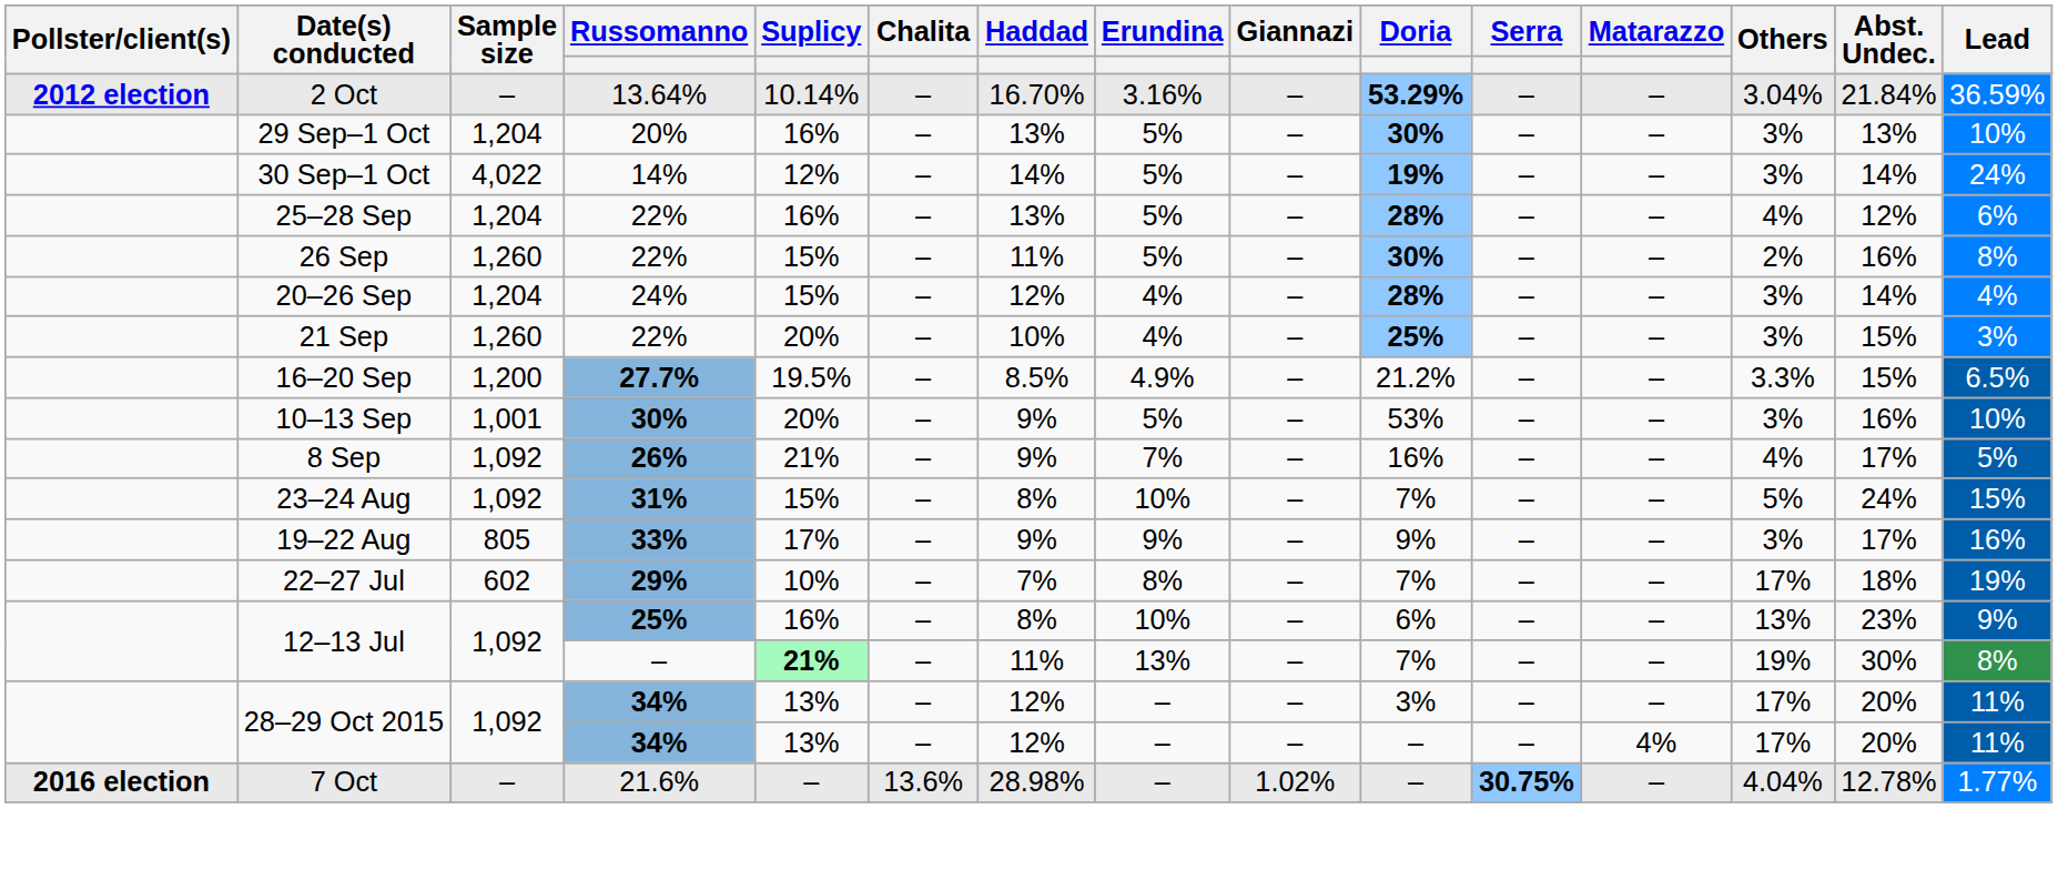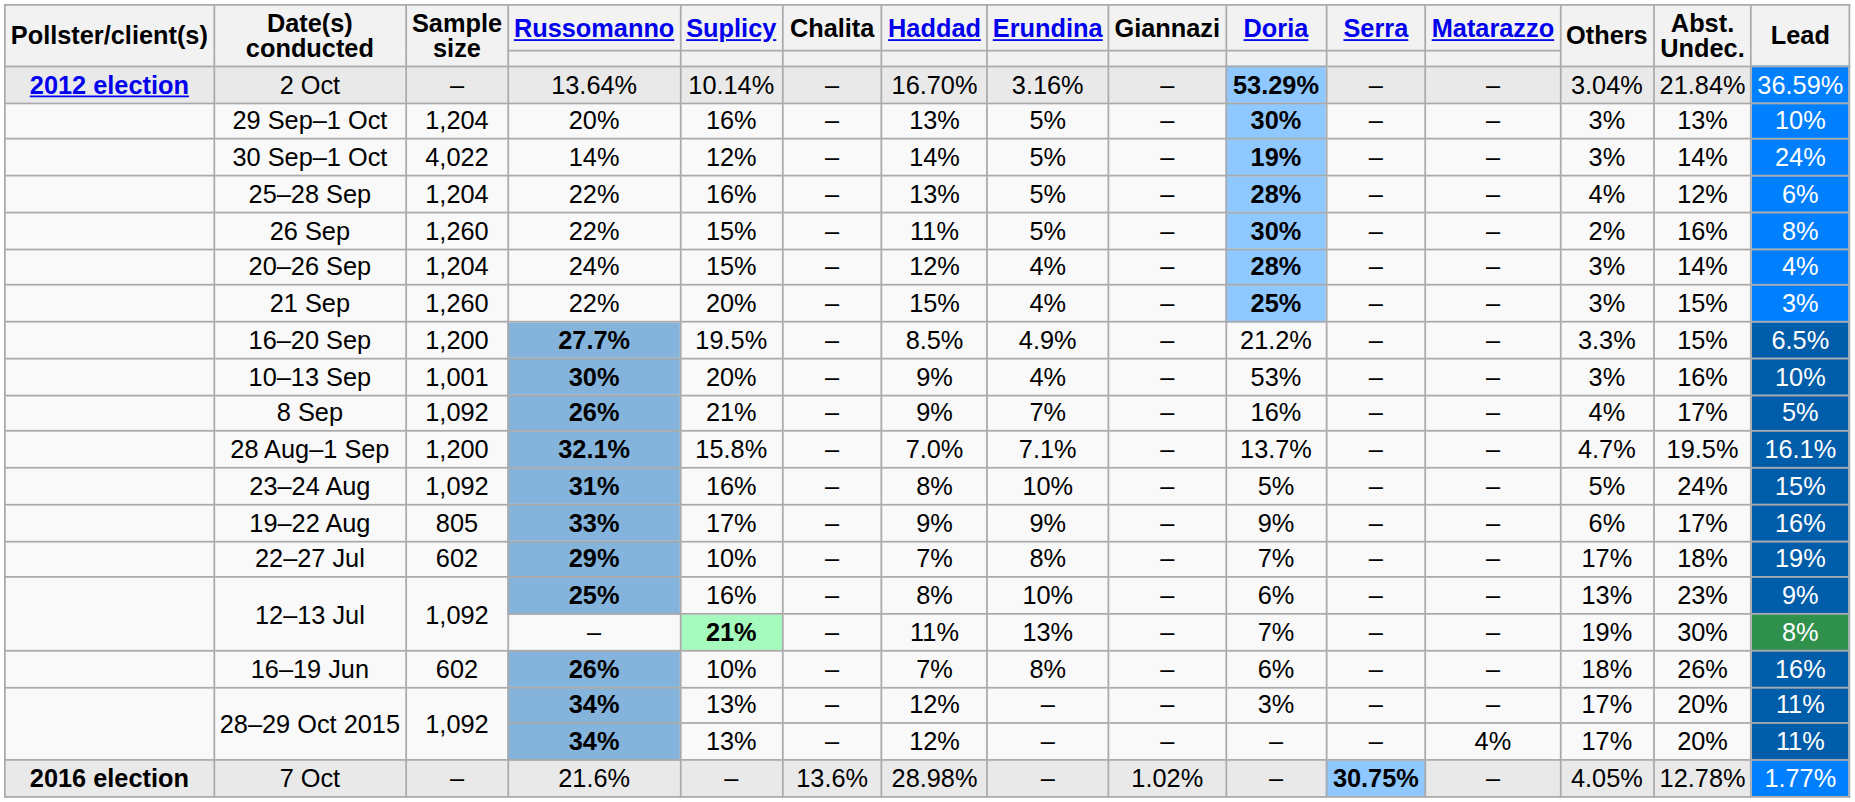21 Sep | Haddad: 10% -> 15%
10–13 Sep | Erundina: 5% -> 4%
+ row: 28 Aug–1 Sep | 1,200 | 32.1% | 15.8% | – | 7.0% | 7.1% | – | 13.7% | – | – | 4.7% | 19.5% | 16.1%
23–24 Aug | Suplicy: 15% -> 16%
23–24 Aug | Doria: 7% -> 5%
19–22 Aug | Others: 3% -> 6%
+ row: 16–19 Jun | 602 | 26% | 10% | – | 7% | 8% | – | 6% | – | – | 18% | 26% | 16%
7 Oct | Others: 4.04% -> 4.05%
